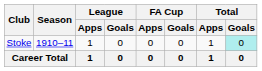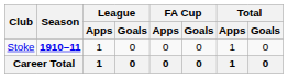Stoke | Season: normal -> bold
Stoke | Total / Goals: paleturquoise background -> no background
